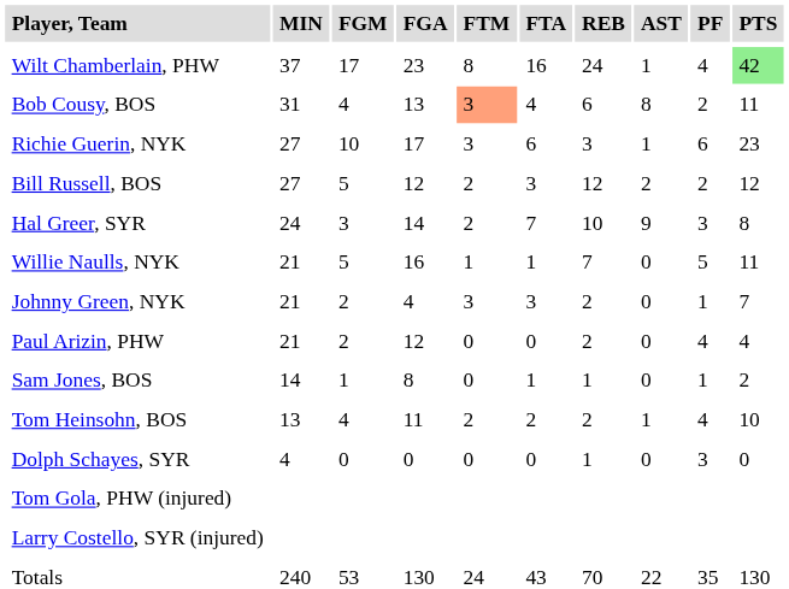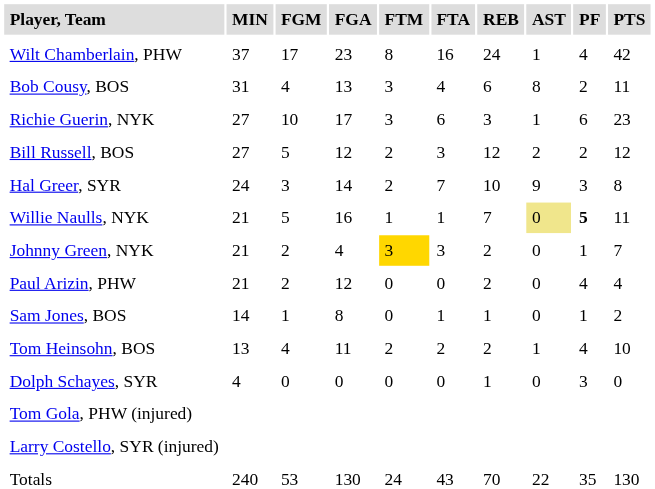Wilt Chamberlain, PHW | PTS: lightgreen background -> no background
Bob Cousy, BOS | FTM: lightsalmon background -> no background
Willie Naulls, NYK | AST: no background -> khaki background
Willie Naulls, NYK | PF: normal -> bold
Johnny Green, NYK | FTM: no background -> gold background
